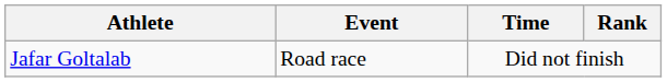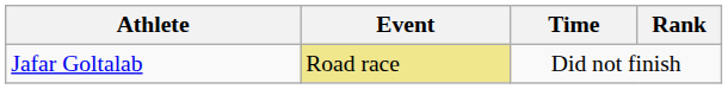Jafar Goltalab | Event: no background -> khaki background
